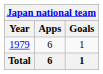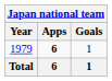1979 | Apps: normal -> bold
